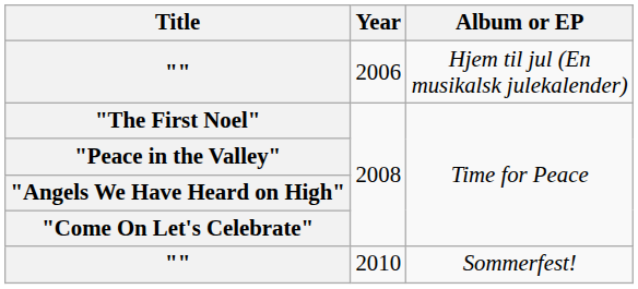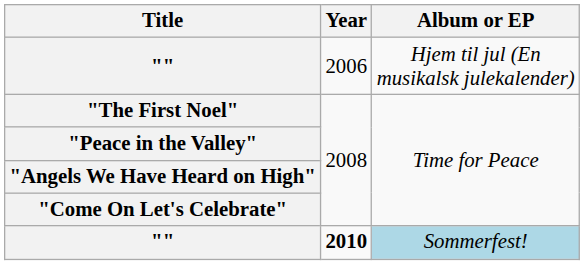Sommerfest! | Year: normal -> bold
Sommerfest! | Album or EP: no background -> lightblue background
